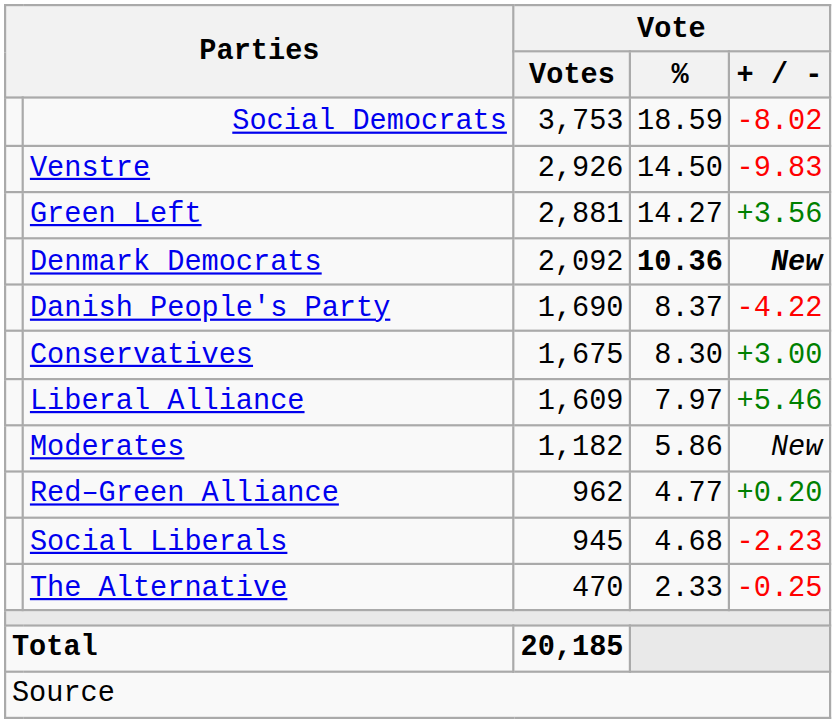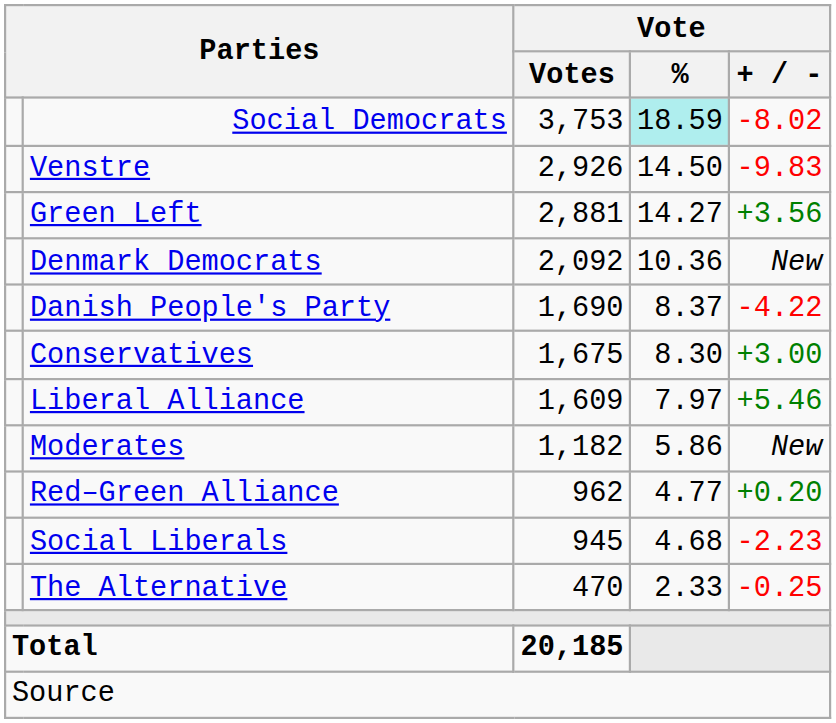Social Democrats | Vote / %: no background -> paleturquoise background
Denmark Democrats | Vote / %: bold -> normal
Denmark Democrats | Vote / + / -: bold -> normal
